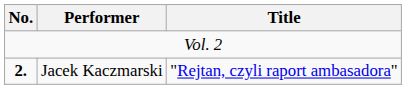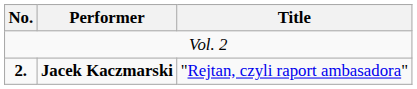2. | Performer: normal -> bold
